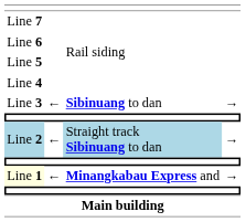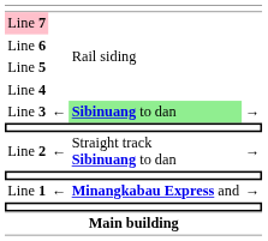Line 7 | column 1: no background -> pink background
Line 3 | column 3: no background -> lightgreen background
Line 2 | column 1: lightblue background -> no background
Line 2 | column 3: lightblue background -> no background
Line 1 | column 1: lightyellow background -> no background
